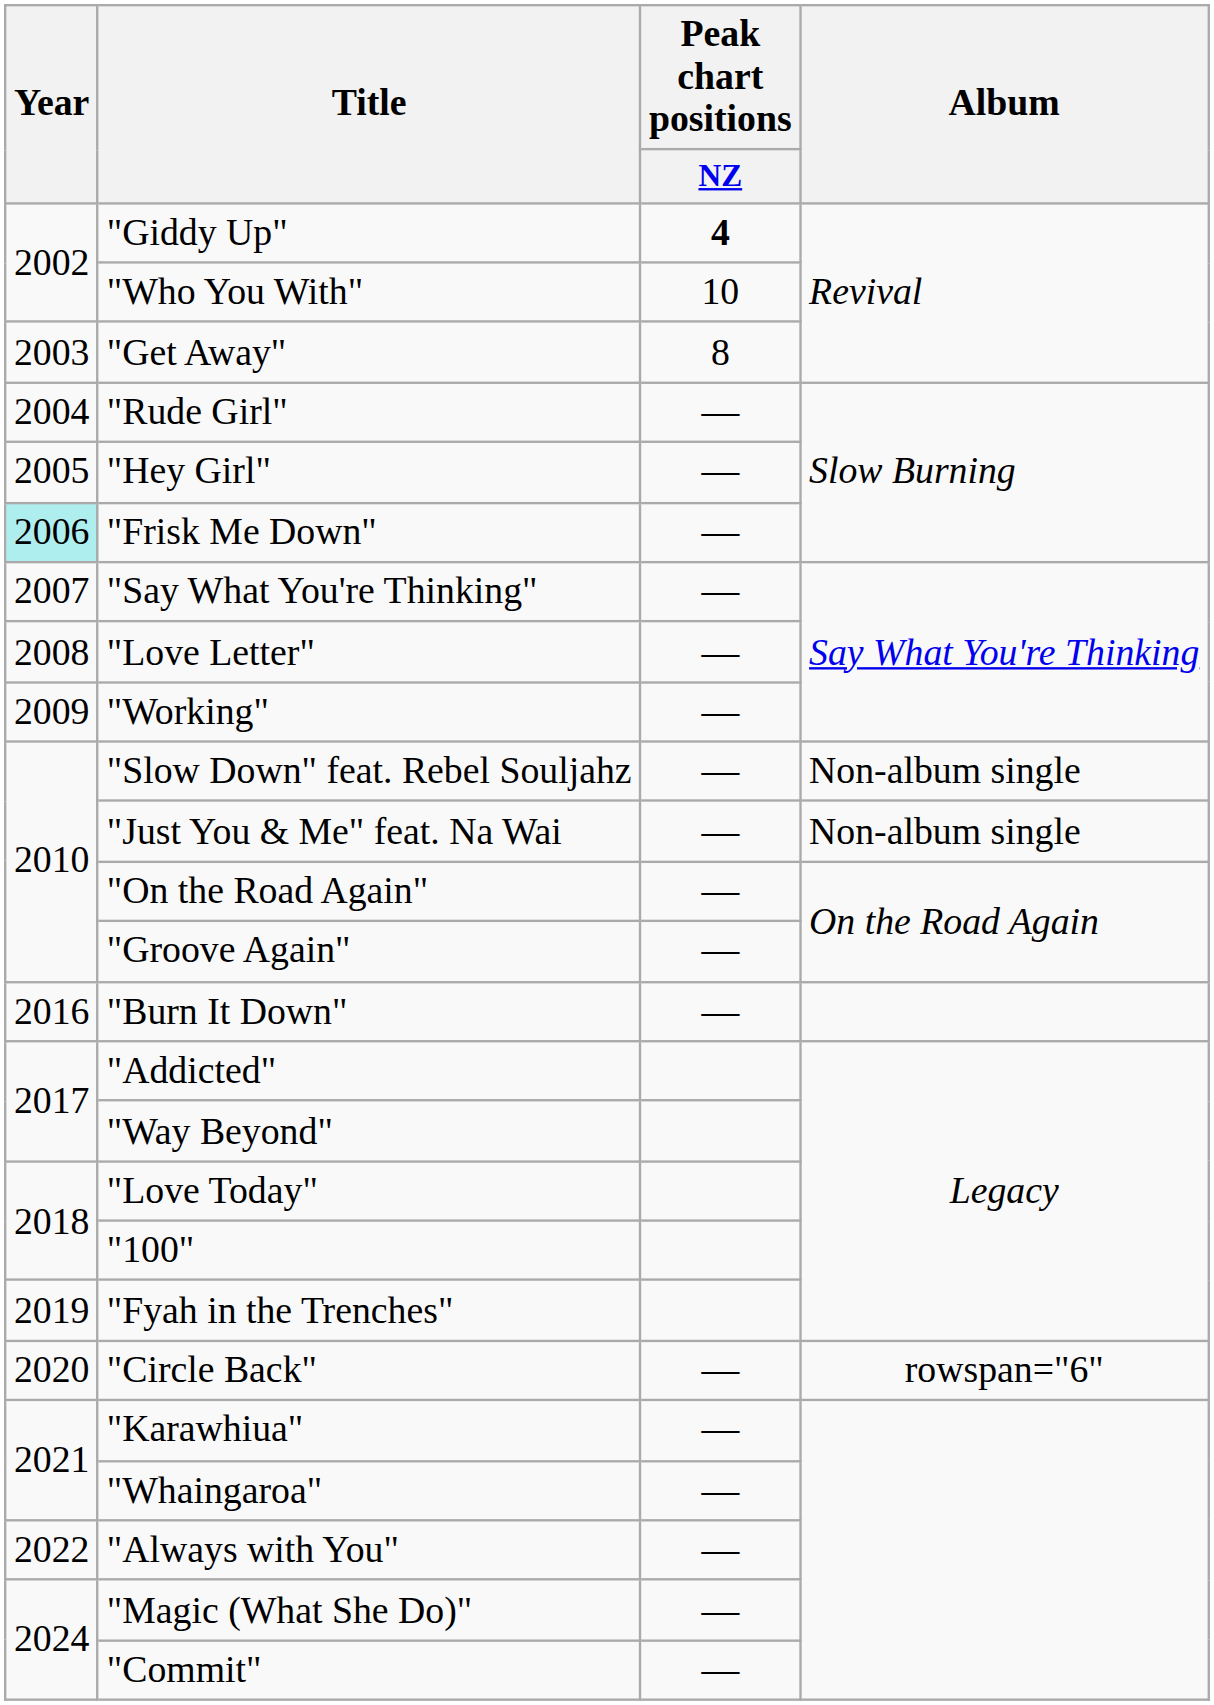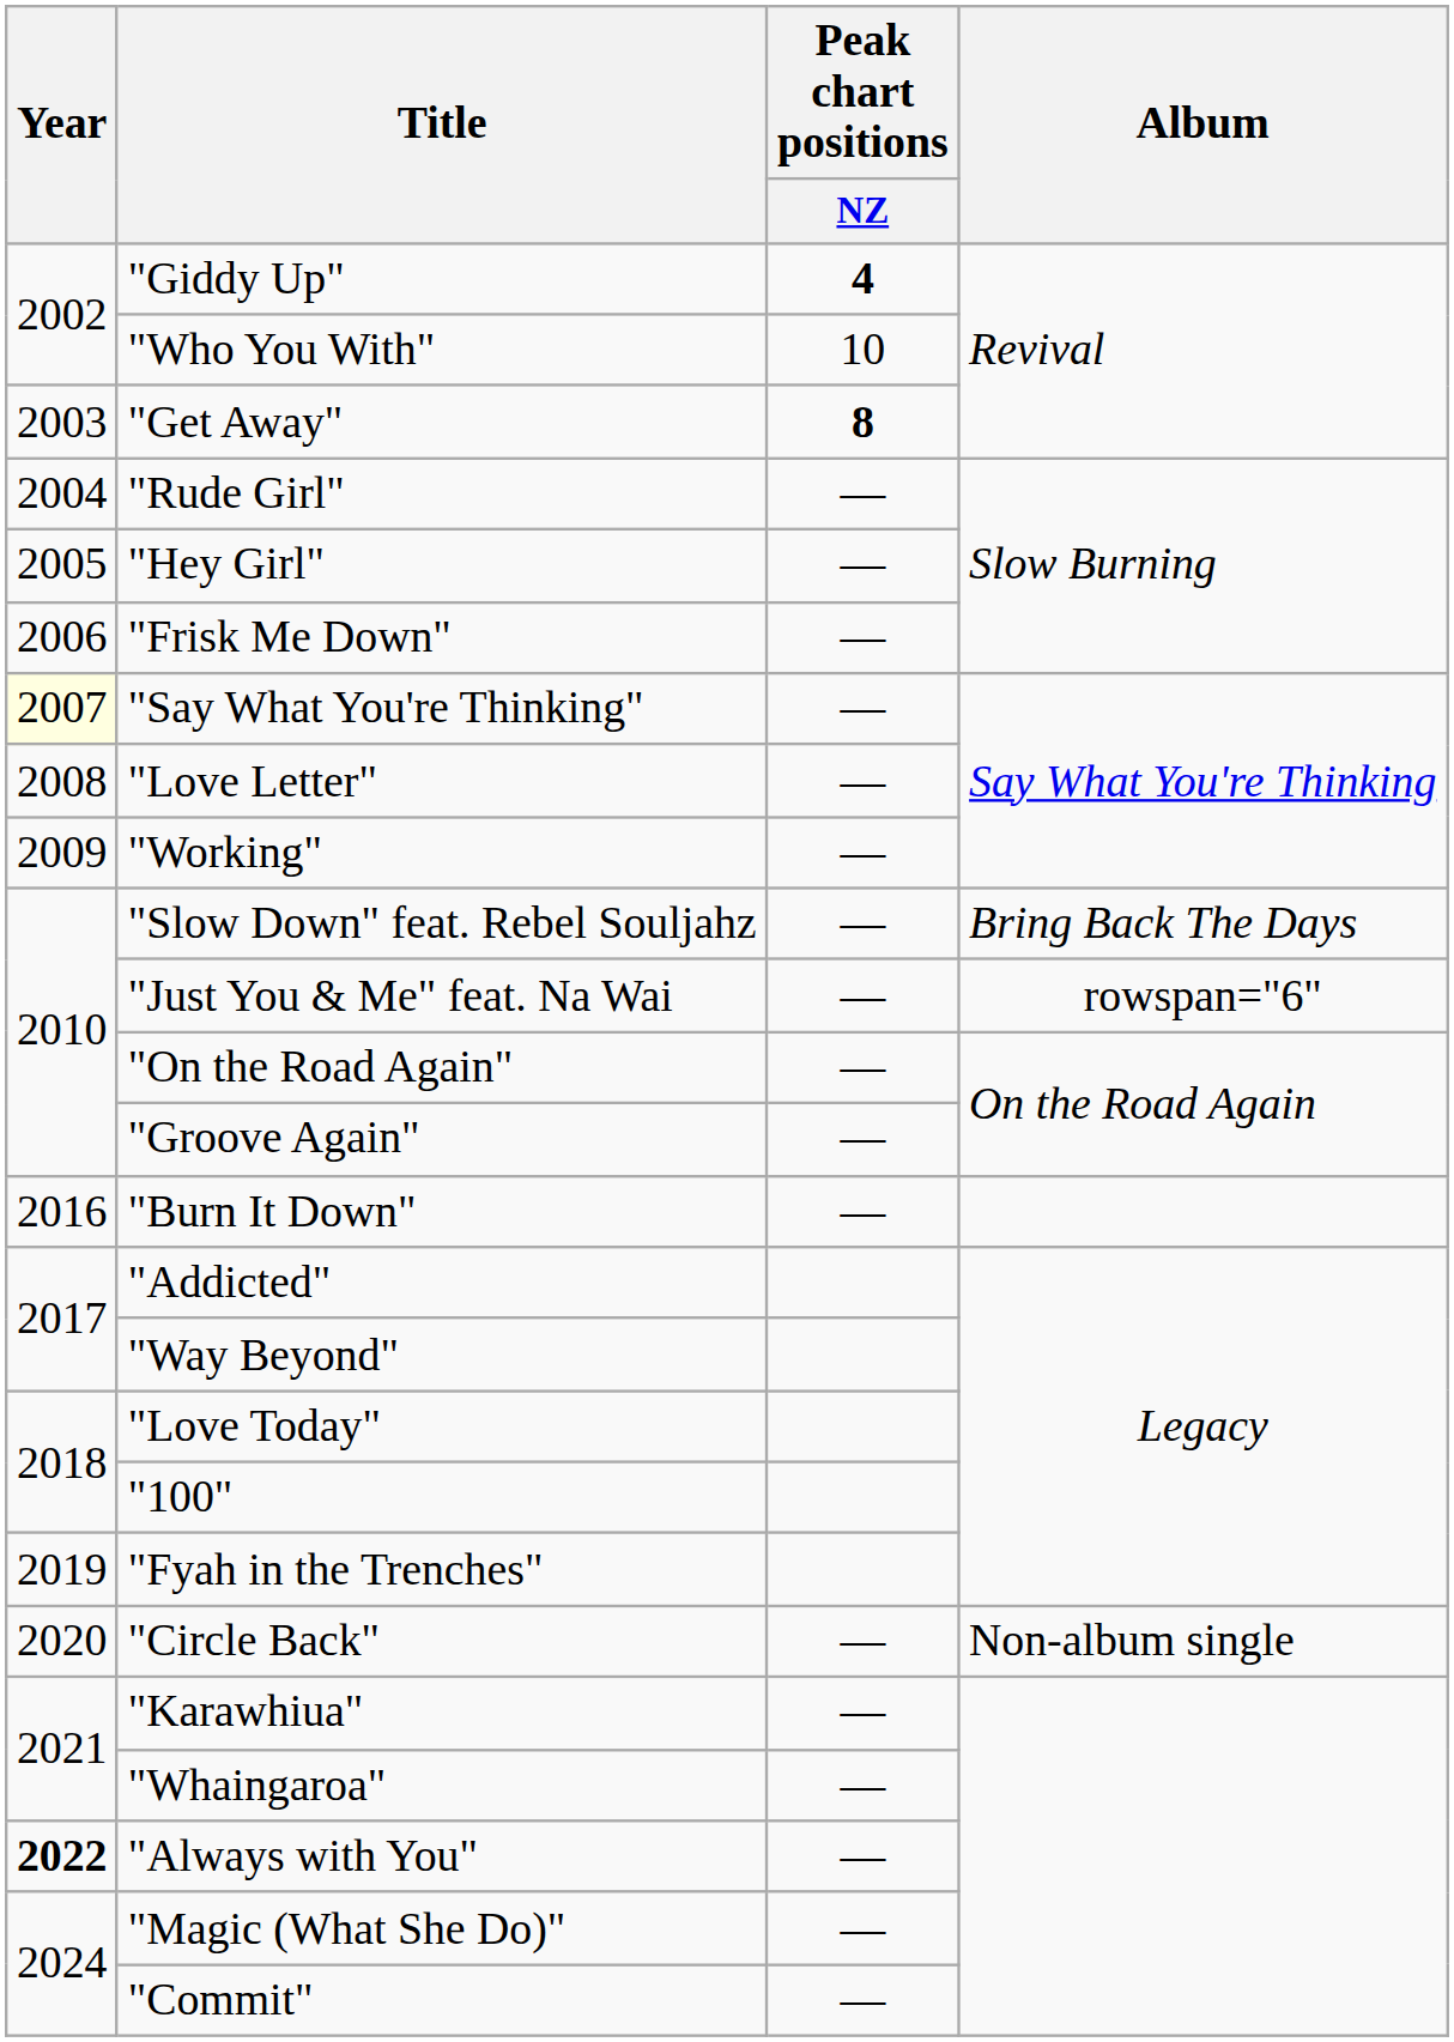"Get Away" | Peak chart positions / NZ: normal -> bold
"Frisk Me Down" | Year: paleturquoise background -> no background
"Say What You're Thinking" | Year: no background -> lightyellow background
"Slow Down" feat. Rebel Souljahz | Album: Non-album single -> Bring Back The Days
"Just You & Me" feat. Na Wai | Album: Non-album single -> rowspan="6"
"Circle Back" | Album: rowspan="6" -> Non-album single
"Always with You" | Year: normal -> bold
